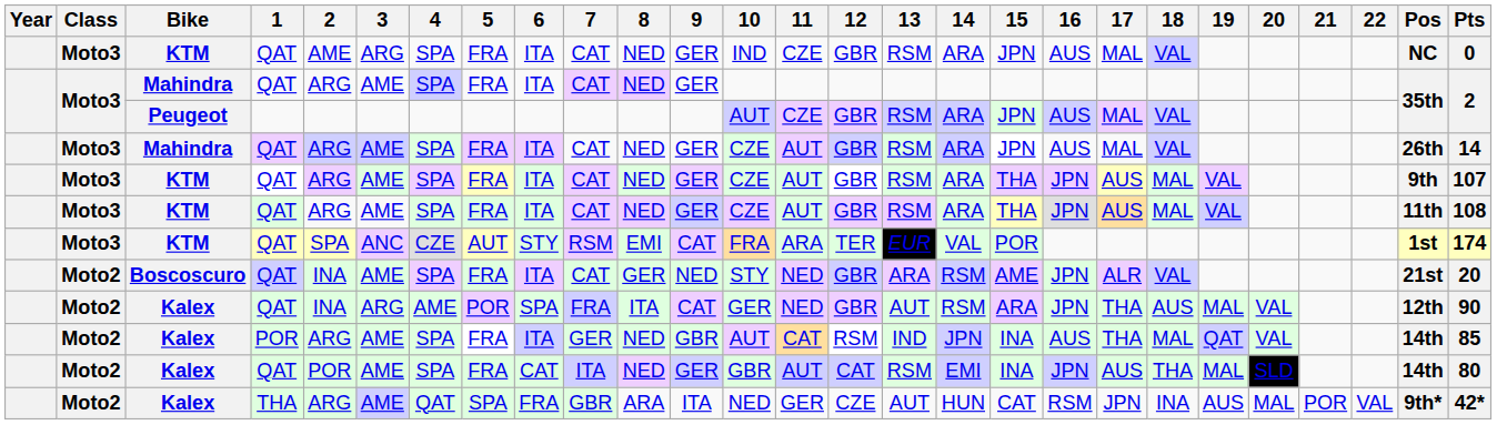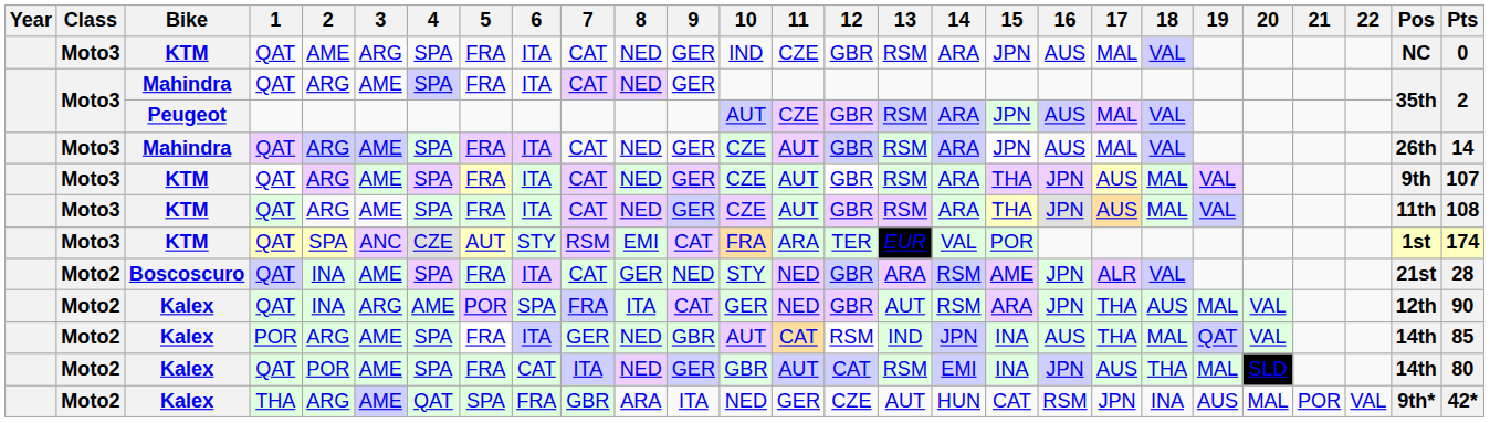Boscoscuro | Pts: 20 -> 28
